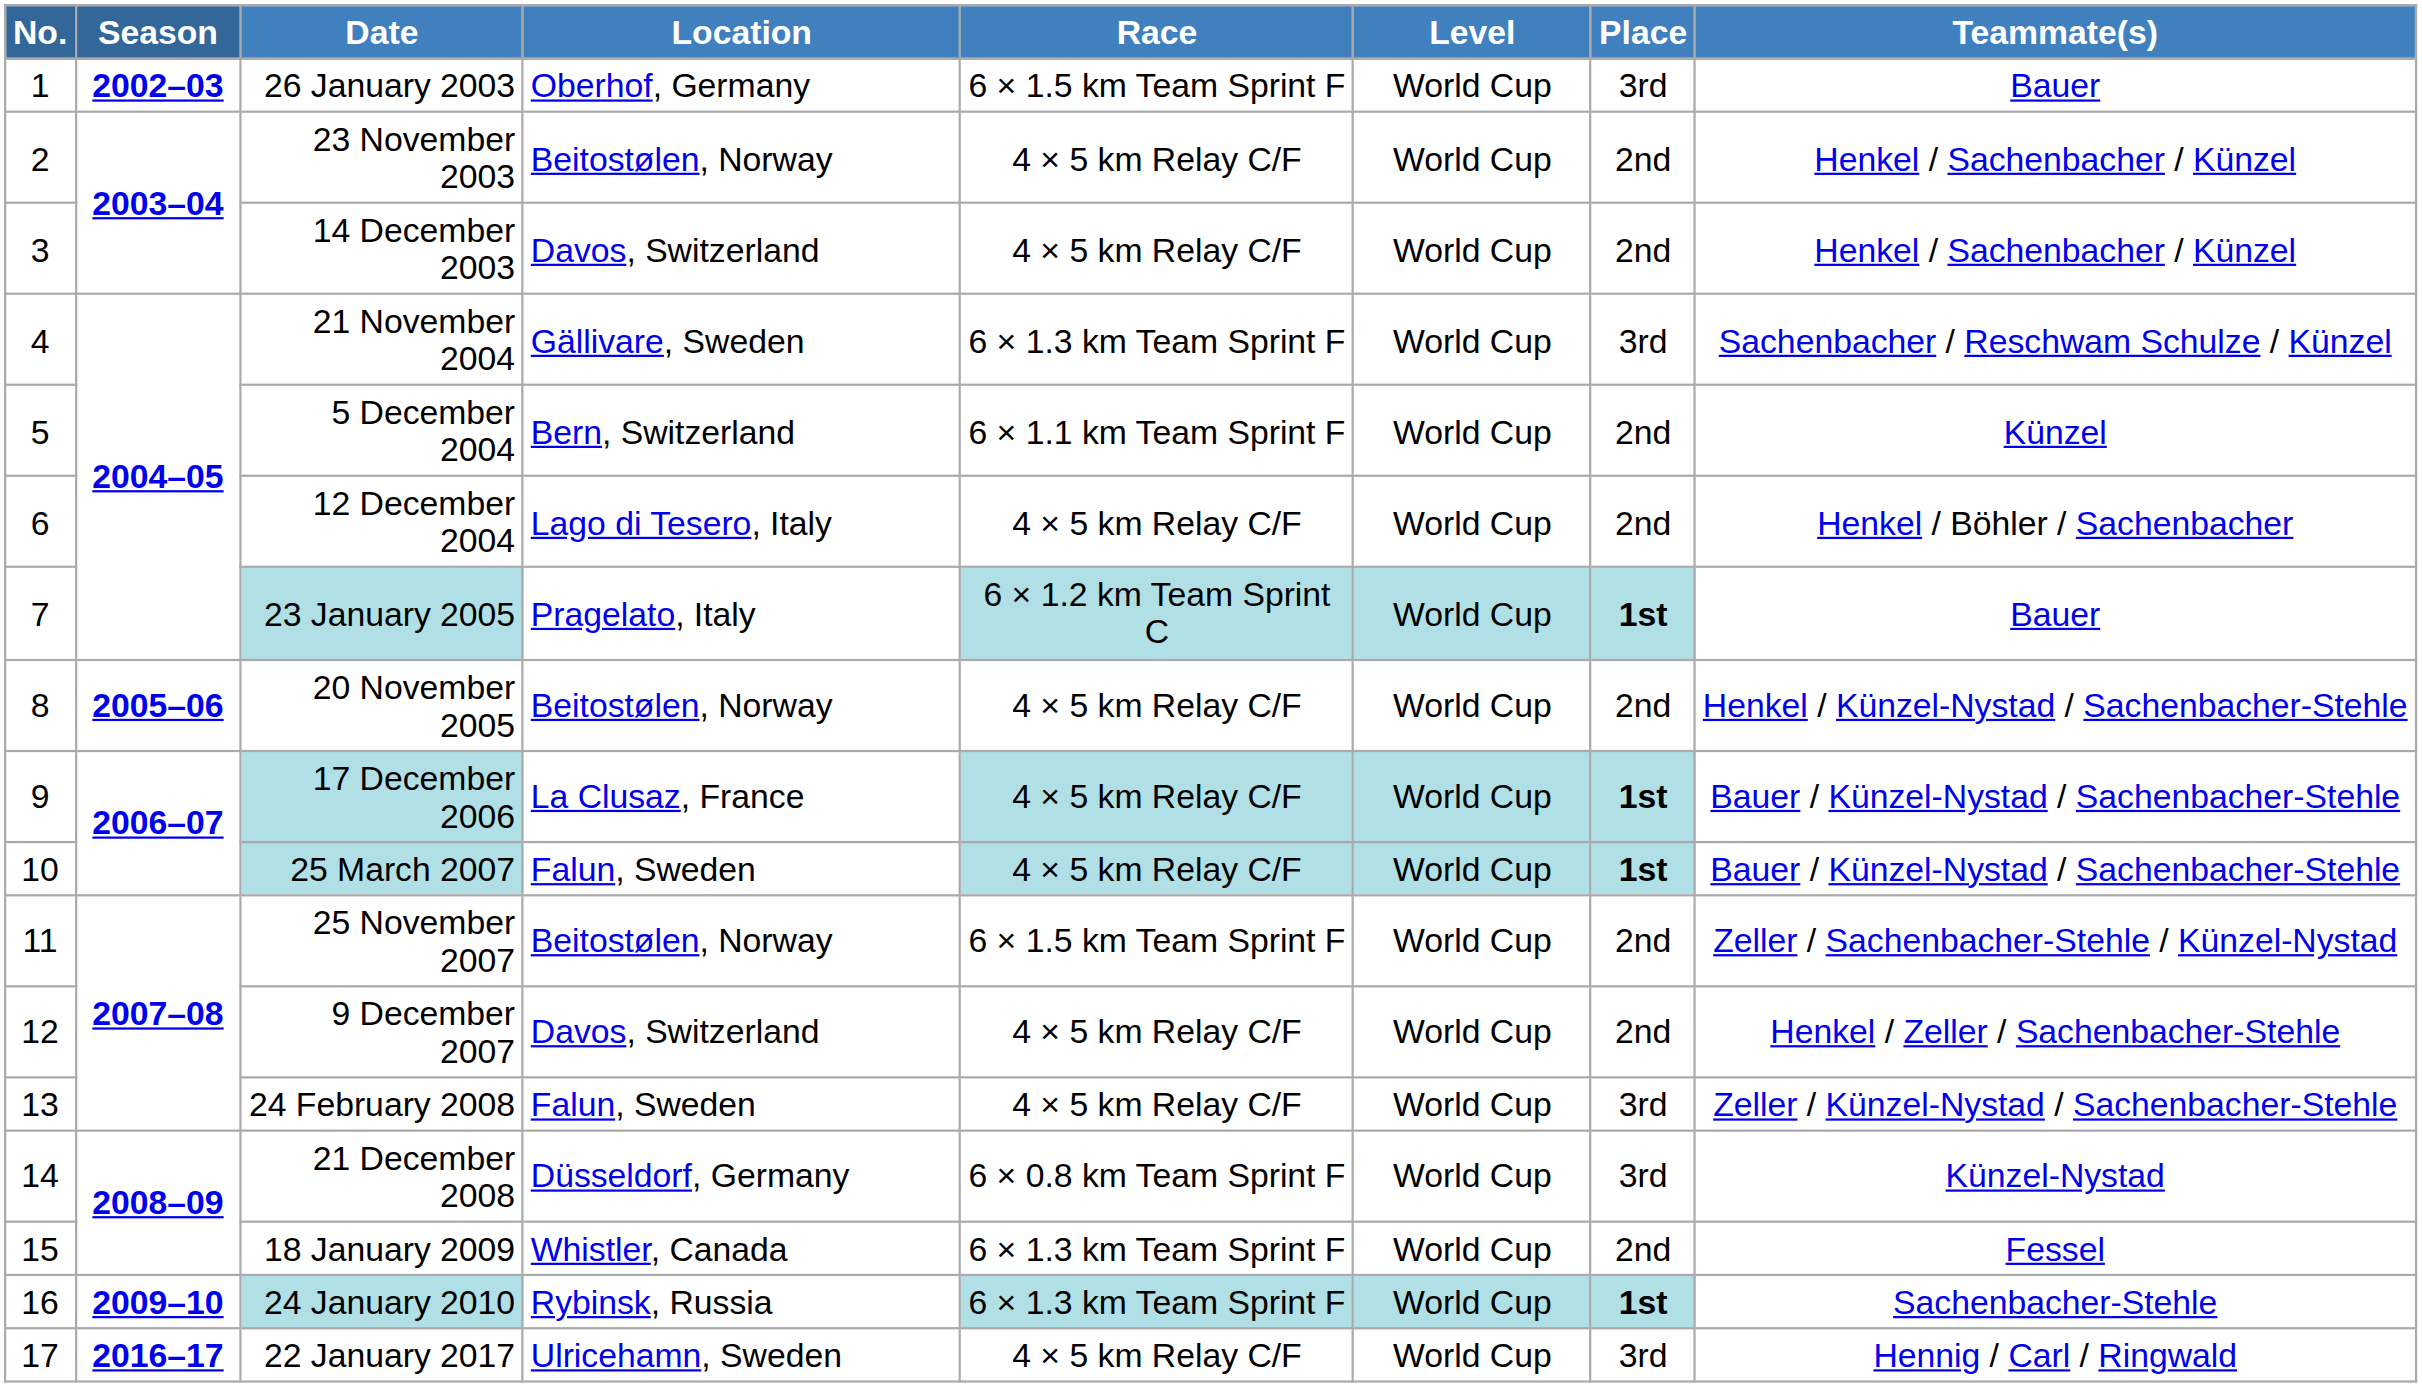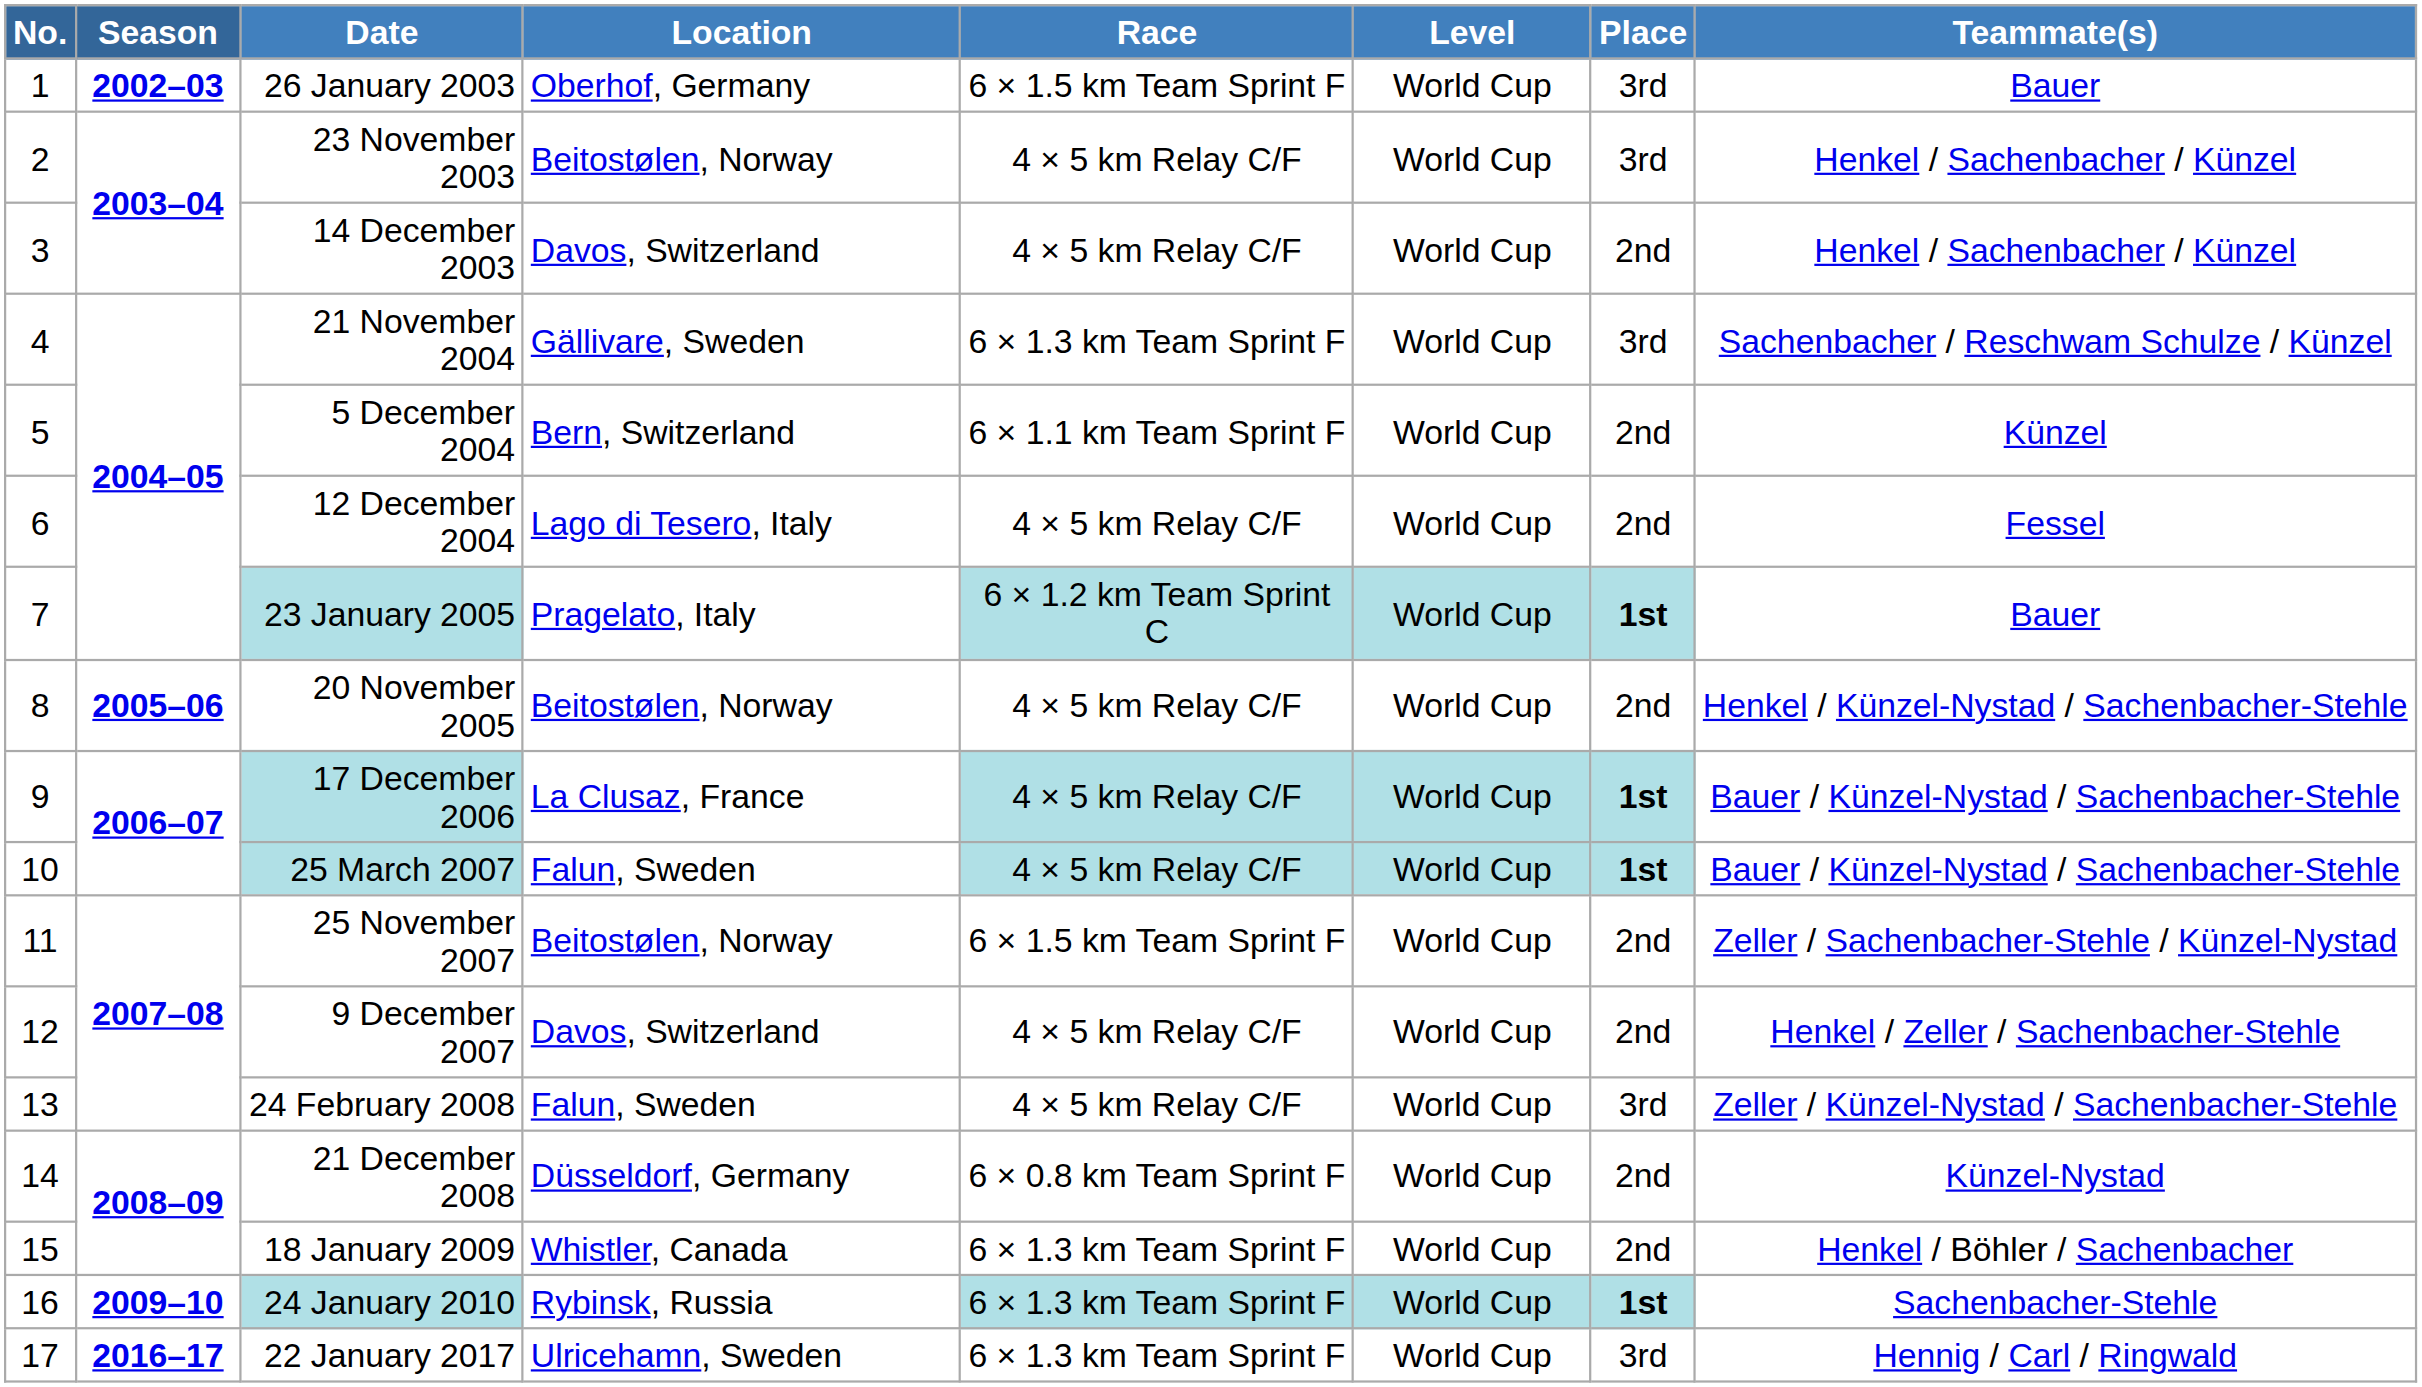23 November 2003 | Place: 2nd -> 3rd
12 December 2004 | Teammate(s): Henkel / Böhler / Sachenbacher -> Fessel
21 December 2008 | Place: 3rd -> 2nd
18 January 2009 | Teammate(s): Fessel -> Henkel / Böhler / Sachenbacher
22 January 2017 | Race: 4 × 5 km Relay C/F -> 6 × 1.3 km Team Sprint F
